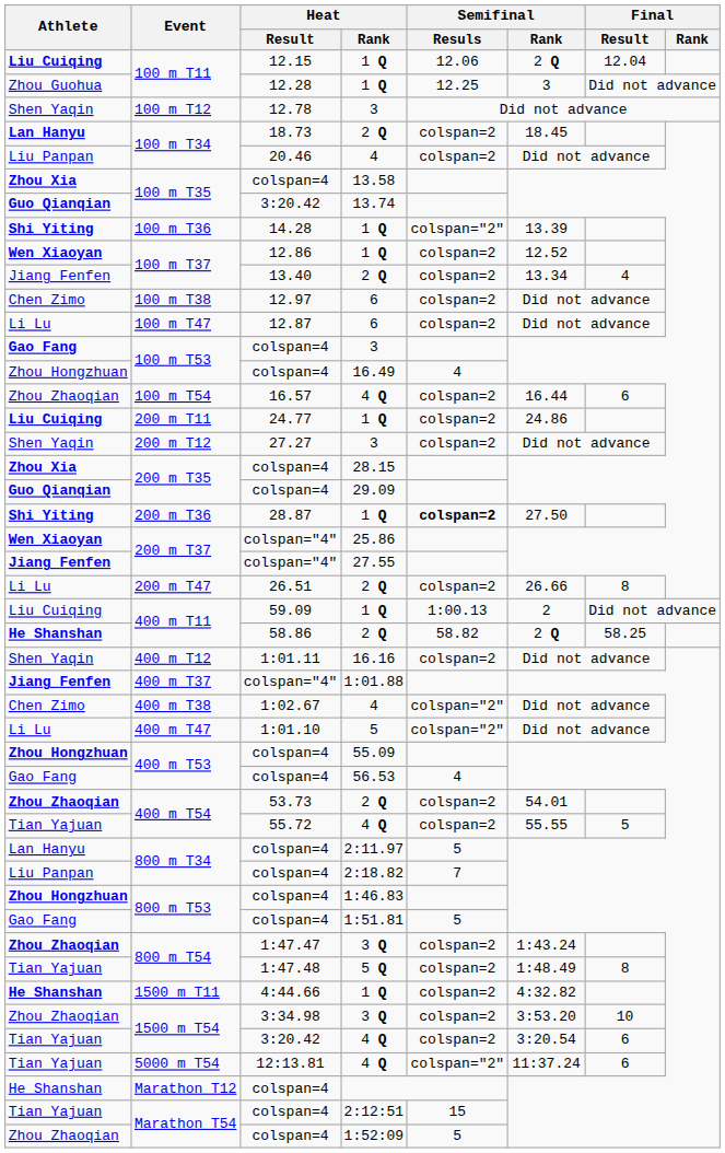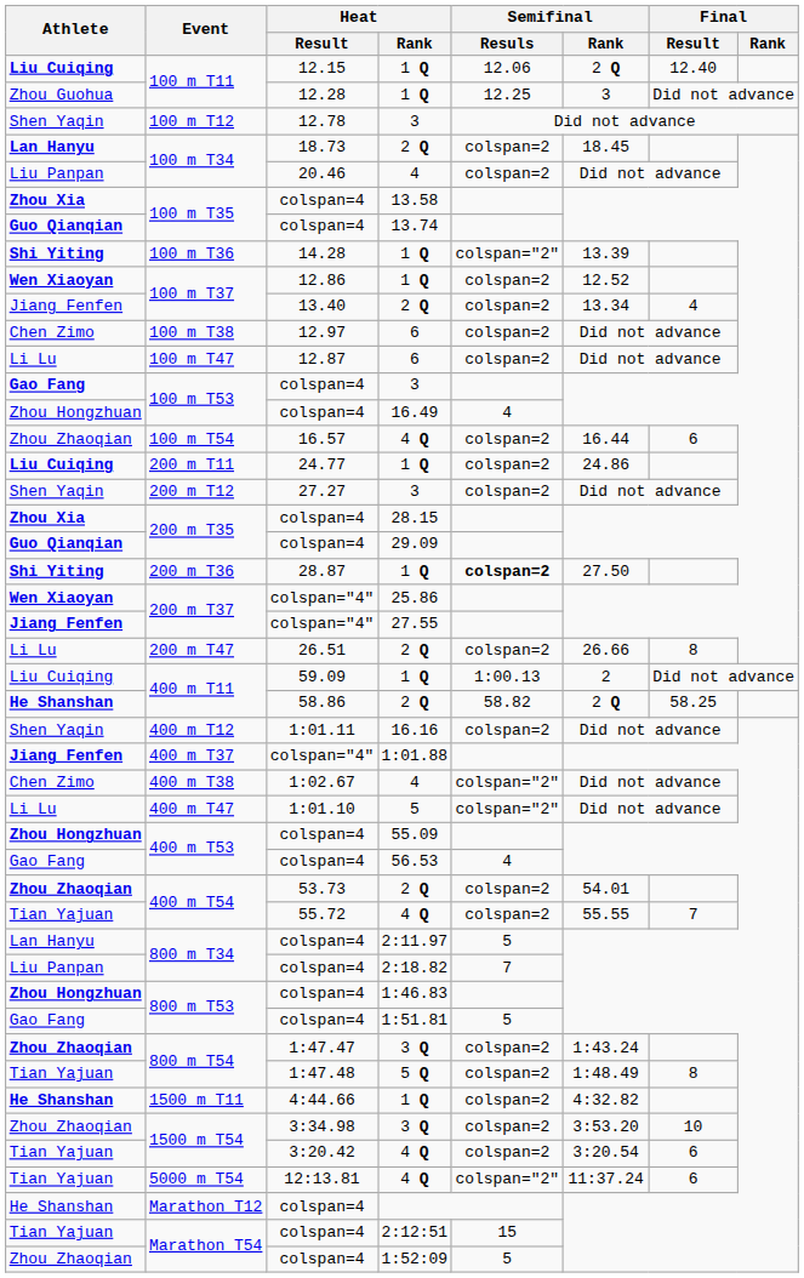Liu Cuiqing / 100 m T11 | Final / Result: 12.04 -> 12.40
Guo Qianqian / 100 m T35 | Heat / Result: 3:20.42 -> colspan=4
Tian Yajuan / 400 m T54 | Final / Result: 5 -> 7
